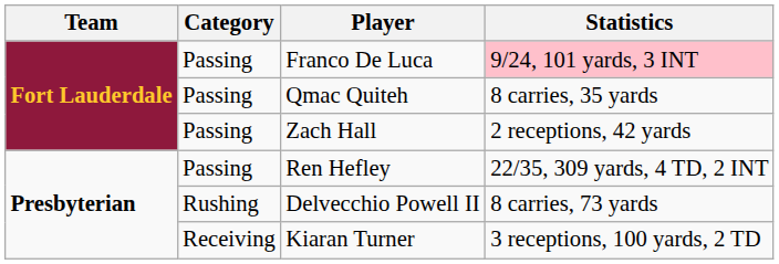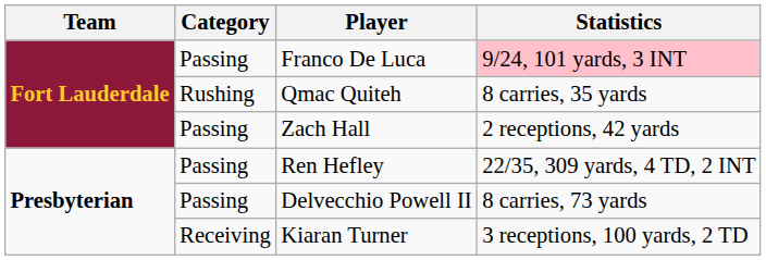Qmac Quiteh | Category: Passing -> Rushing
Delvecchio Powell II | Category: Rushing -> Passing
